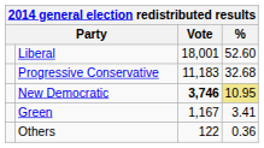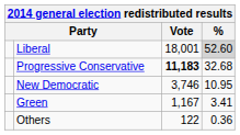Liberal | %: no background -> lightgrey background
Progressive Conservative | Vote: normal -> bold
New Democratic | Vote: bold -> normal
New Democratic | %: khaki background -> no background
